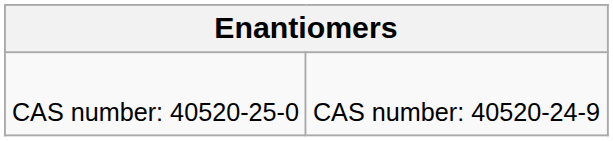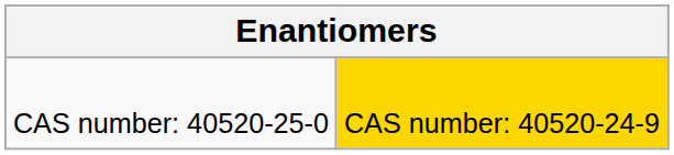CAS number: 40520-25-0 | column 2: no background -> gold background
